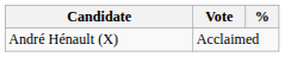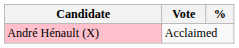André Hénault (X) | Candidate: no background -> pink background
